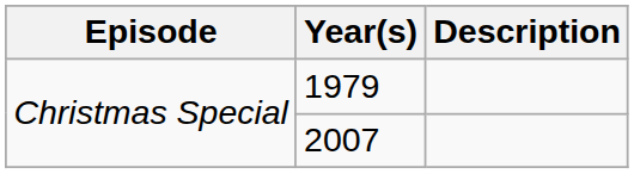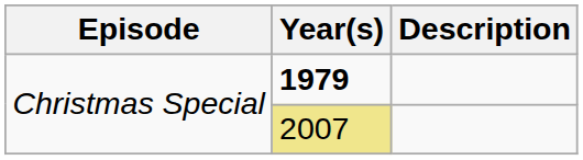1979 | Year(s): normal -> bold
2007 | Year(s): no background -> khaki background
